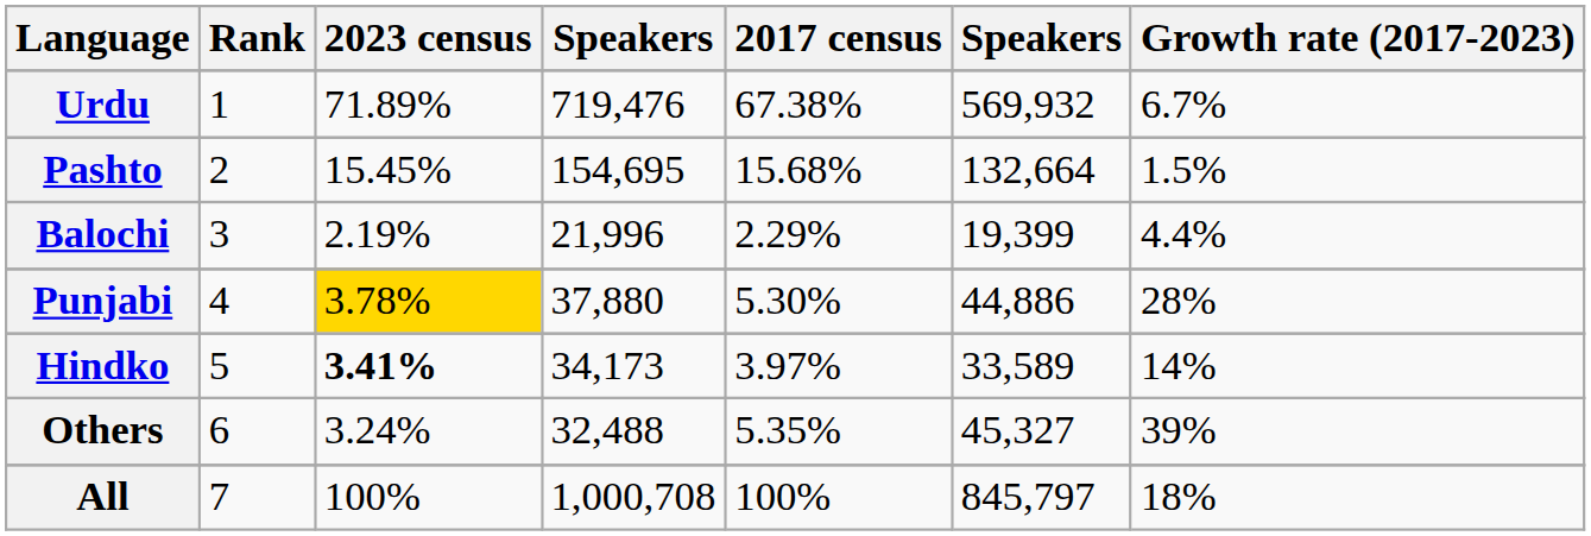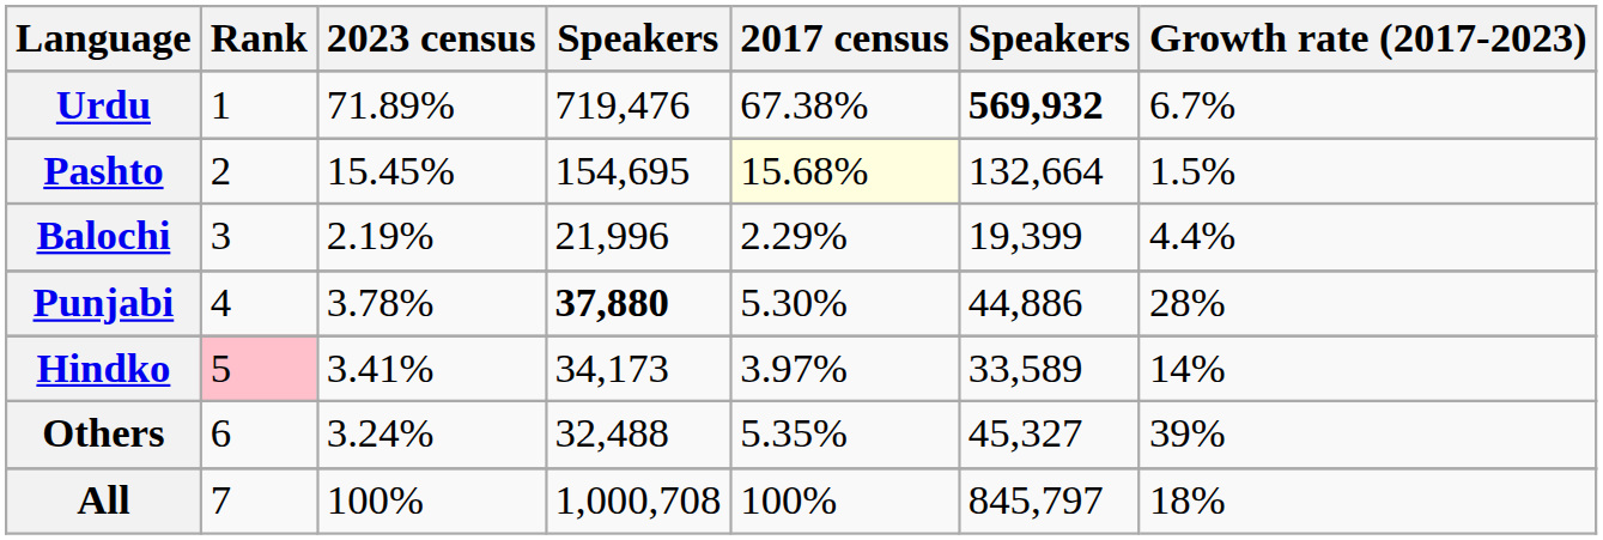Urdu | column 6: normal -> bold
Pashto | 2017 census: no background -> lightyellow background
Punjabi | 2023 census: gold background -> no background
Punjabi | column 4: normal -> bold
Hindko | Rank: no background -> pink background
Hindko | 2023 census: bold -> normal
